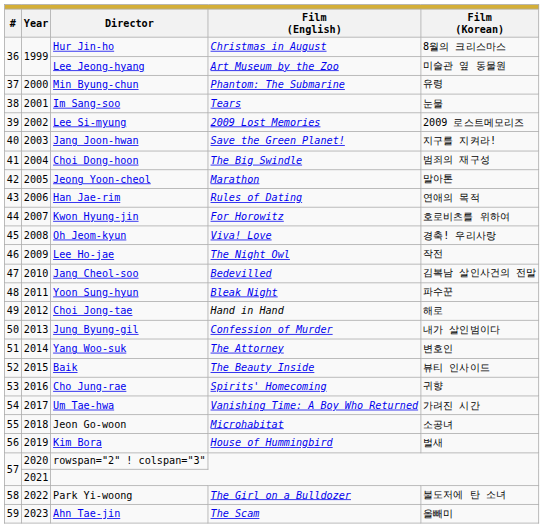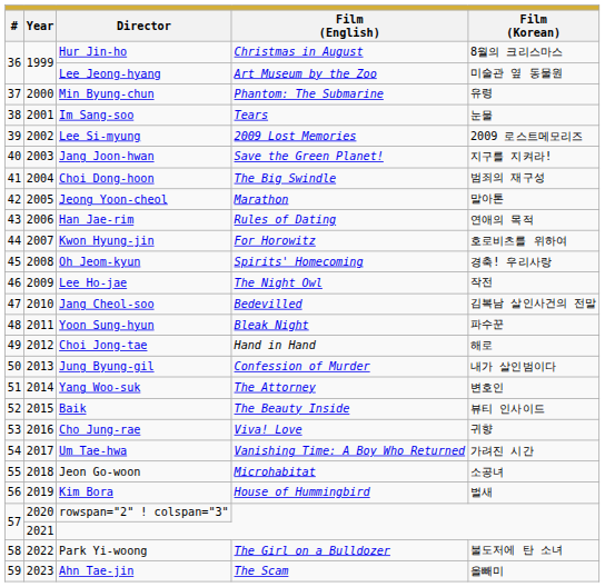Oh Jeom-kyun | Film (English): Viva! Love -> Spirits' Homecoming
Cho Jung-rae | Film (English): Spirits' Homecoming -> Viva! Love
